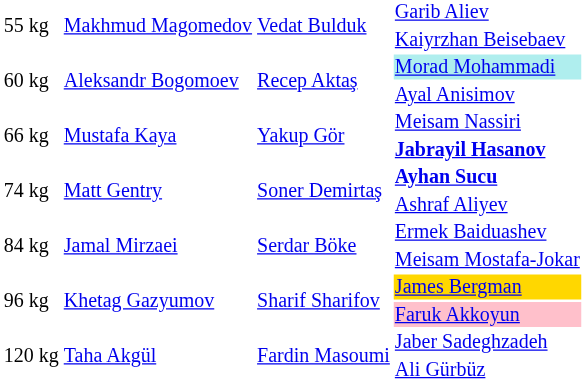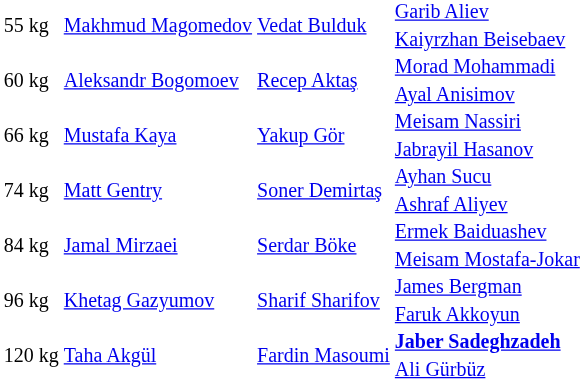Morad Mohammadi | column 4: paleturquoise background -> no background
Jabrayil Hasanov | column 4: bold -> normal
Ayhan Sucu | column 4: bold -> normal
James Bergman | column 4: gold background -> no background
Faruk Akkoyun | column 4: pink background -> no background
Jaber Sadeghzadeh | column 4: normal -> bold
